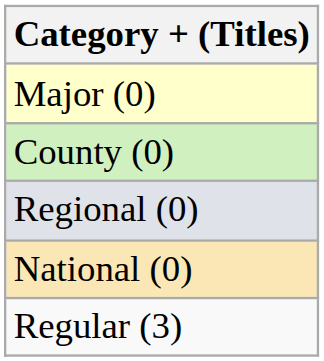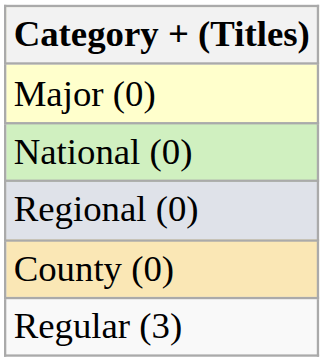row 3 | column 1: County (0) -> National (0)
row 5 | column 1: National (0) -> County (0)
